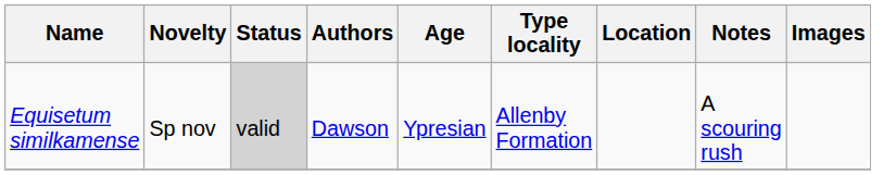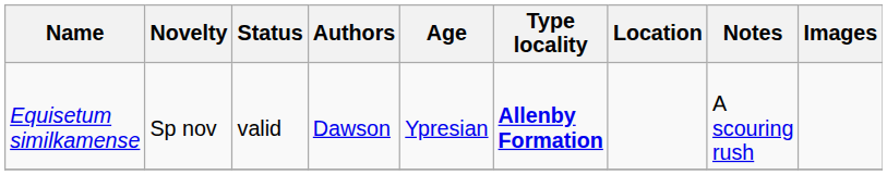Equisetum similkamense | Status: lightgrey background -> no background
Equisetum similkamense | Type locality: normal -> bold
